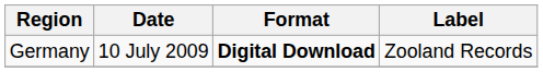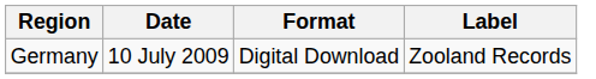Germany | Format: bold -> normal
